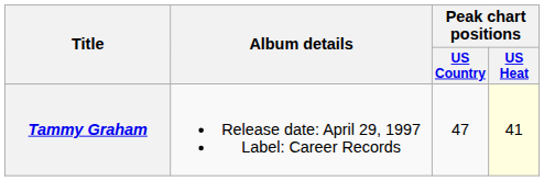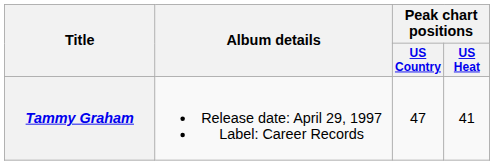row 3 | Peak chart positions / US Heat: lightyellow background -> no background
